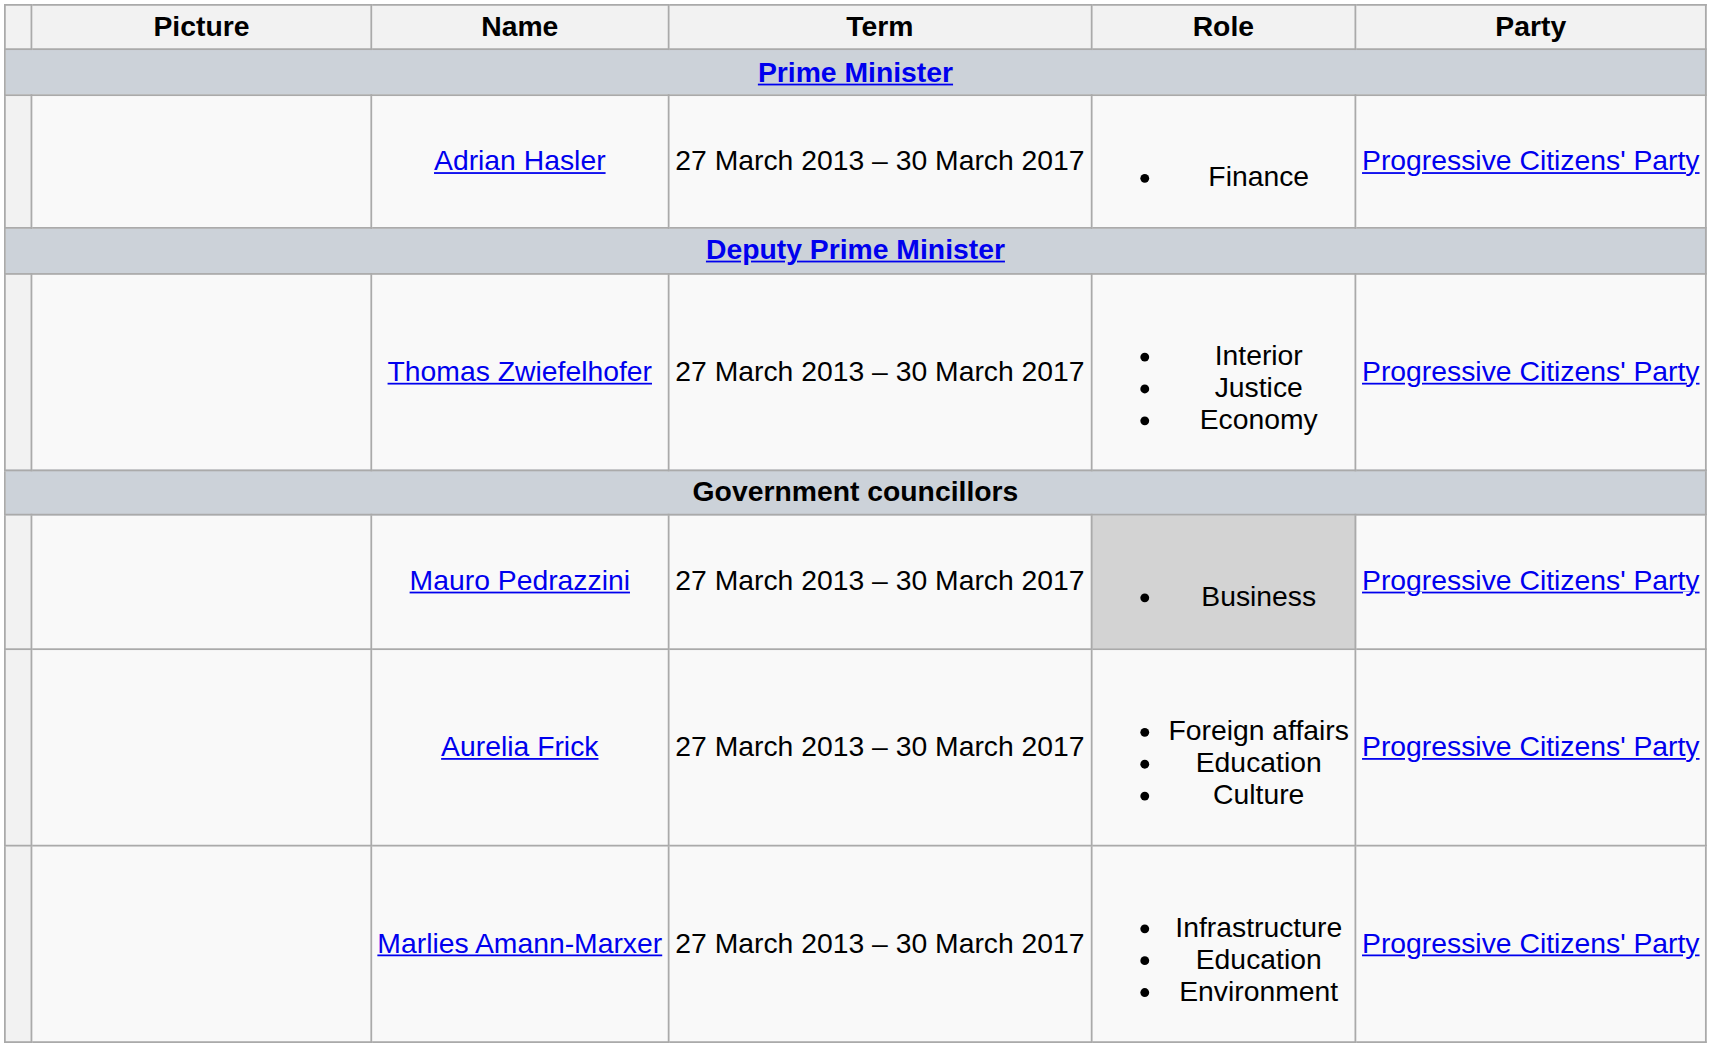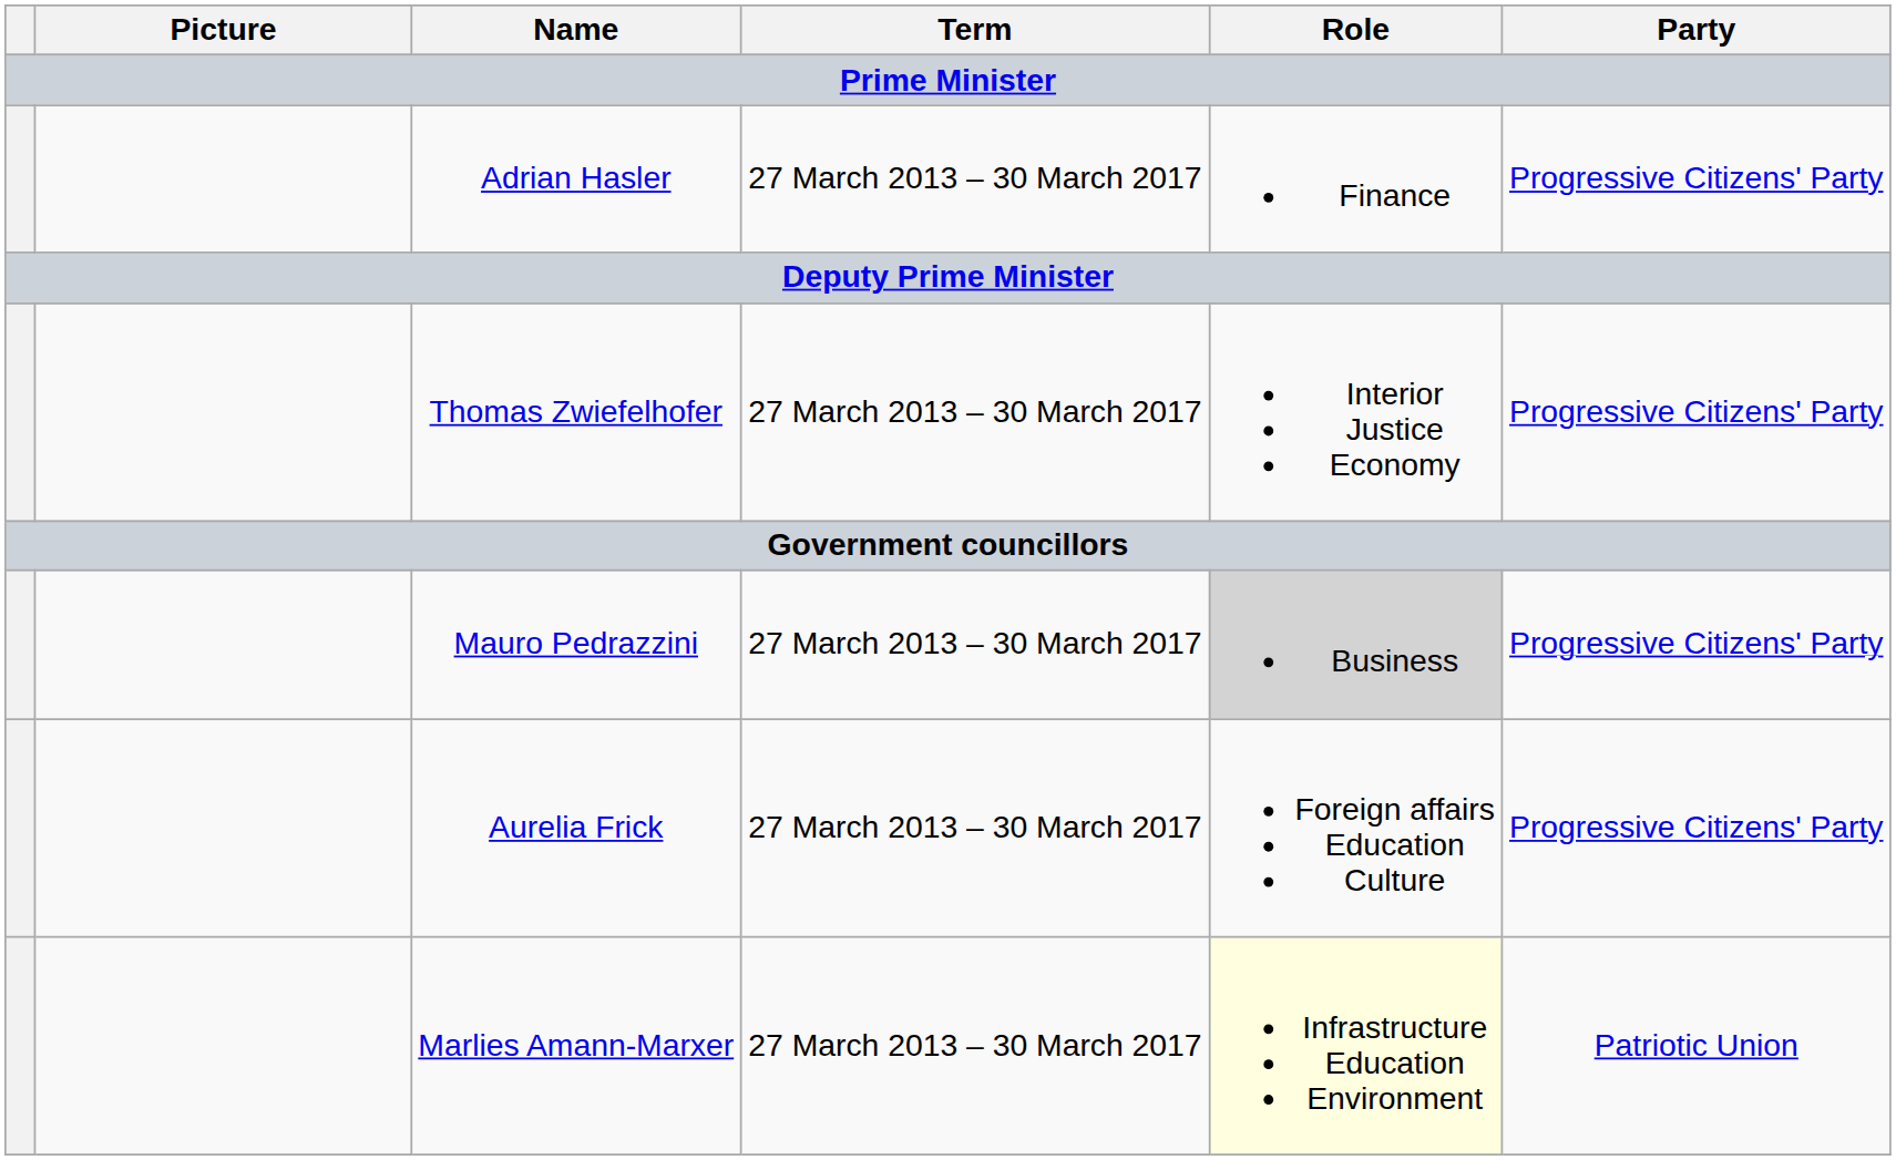Marlies Amann-Marxer | Role: no background -> lightyellow background
Marlies Amann-Marxer | Party: Progressive Citizens' Party -> Patriotic Union
